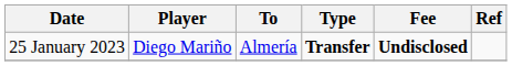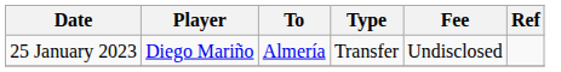25 January 2023 | Type: bold -> normal
25 January 2023 | Fee: bold -> normal
